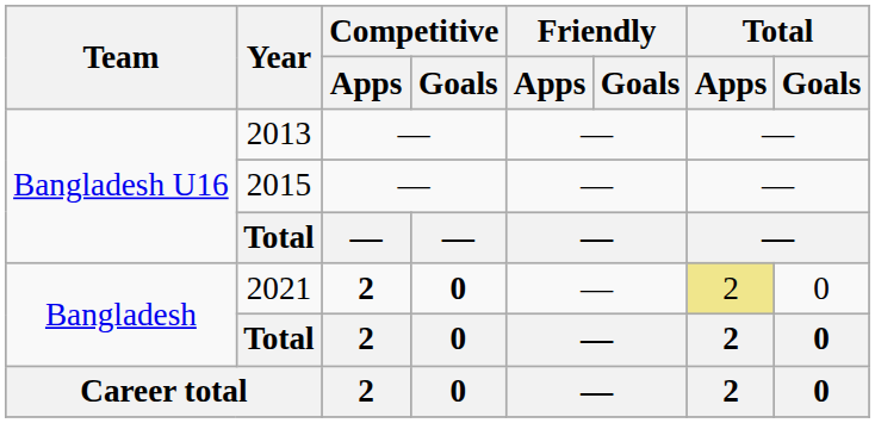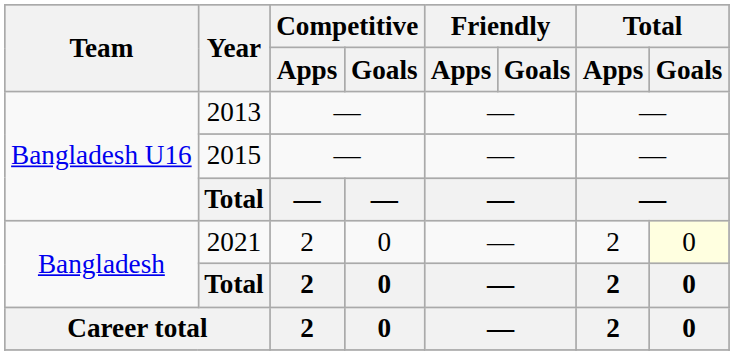2021 | Competitive / Apps: bold -> normal
2021 | Competitive / Goals: bold -> normal
2021 | Total / Apps: khaki background -> no background
2021 | Total / Goals: no background -> lightyellow background
